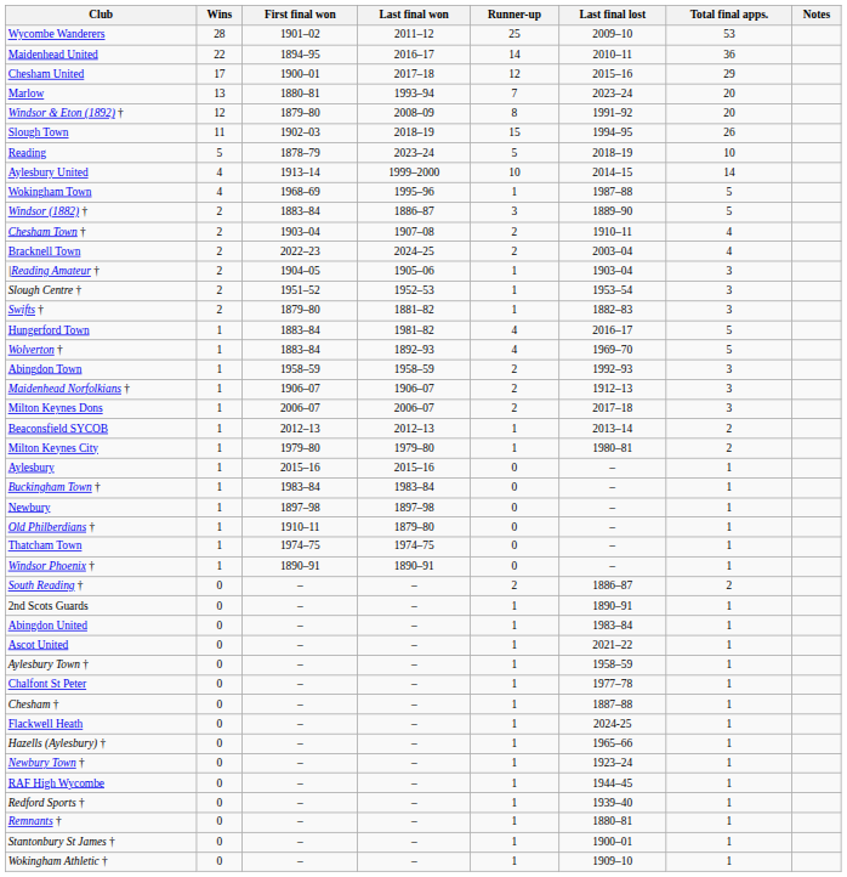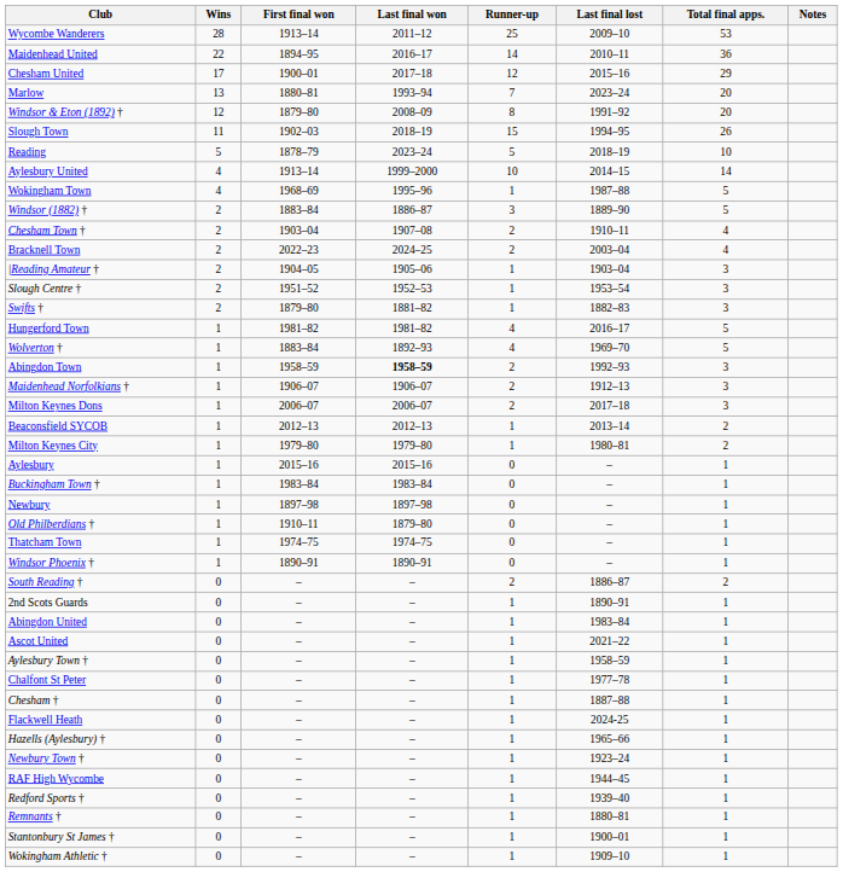Wycombe Wanderers | First final won: 1901–02 -> 1913–14
Hungerford Town | First final won: 1883–84 -> 1981–82
Abingdon Town | Last final won: normal -> bold
